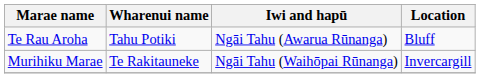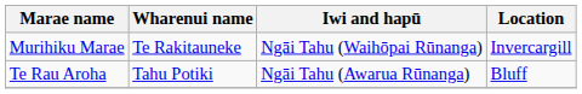rows swapped: Te Rau Aroha <-> Murihiku Marae
